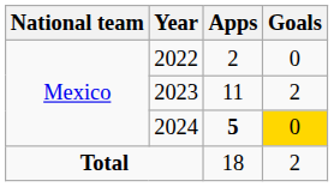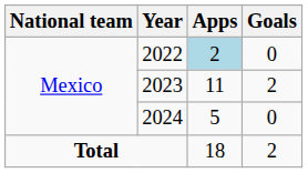2022 | Apps: no background -> lightblue background
2024 | Apps: bold -> normal
2024 | Goals: gold background -> no background
